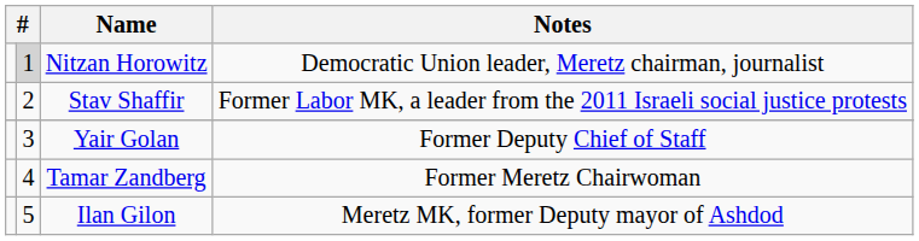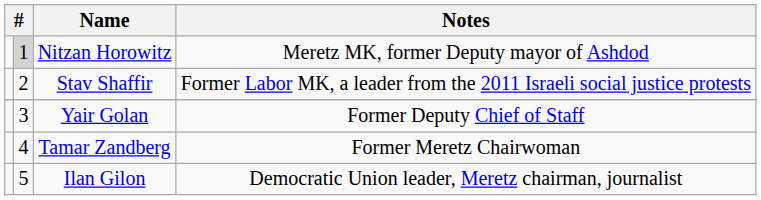Nitzan Horowitz | Notes: Democratic Union leader, Meretz chairman, journalist -> Meretz MK, former Deputy mayor of Ashdod
Ilan Gilon | Notes: Meretz MK, former Deputy mayor of Ashdod -> Democratic Union leader, Meretz chairman, journalist
